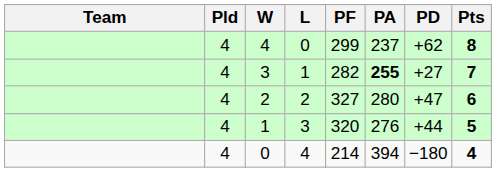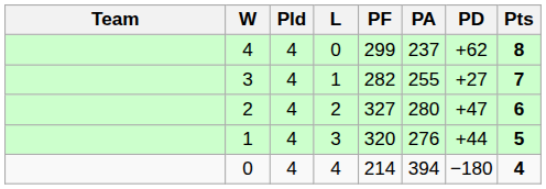columns swapped: Pld <-> W
row 3 | PA: bold -> normal
